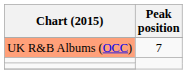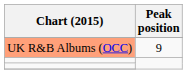row 2 | Peak position: 7 -> 9
